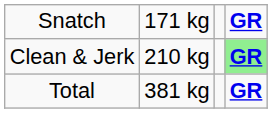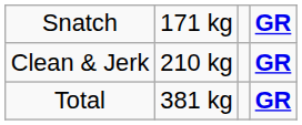Clean & Jerk | column 4: lightgreen background -> no background
